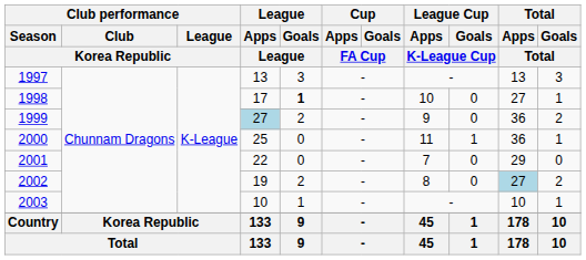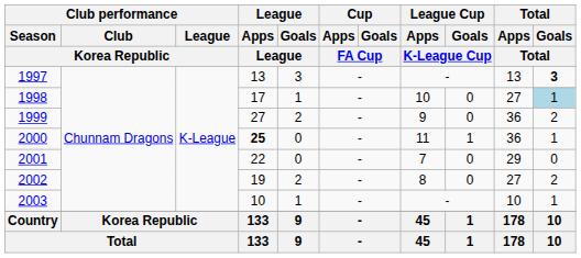1997 | Total / Goals / Total: normal -> bold
1998 | League / Goals / League: bold -> normal
1998 | Total / Goals / Total: no background -> lightblue background
1999 | League / Apps / League: lightblue background -> no background
2000 | League / Apps / League: normal -> bold
2002 | Total / Apps / Total: lightblue background -> no background
